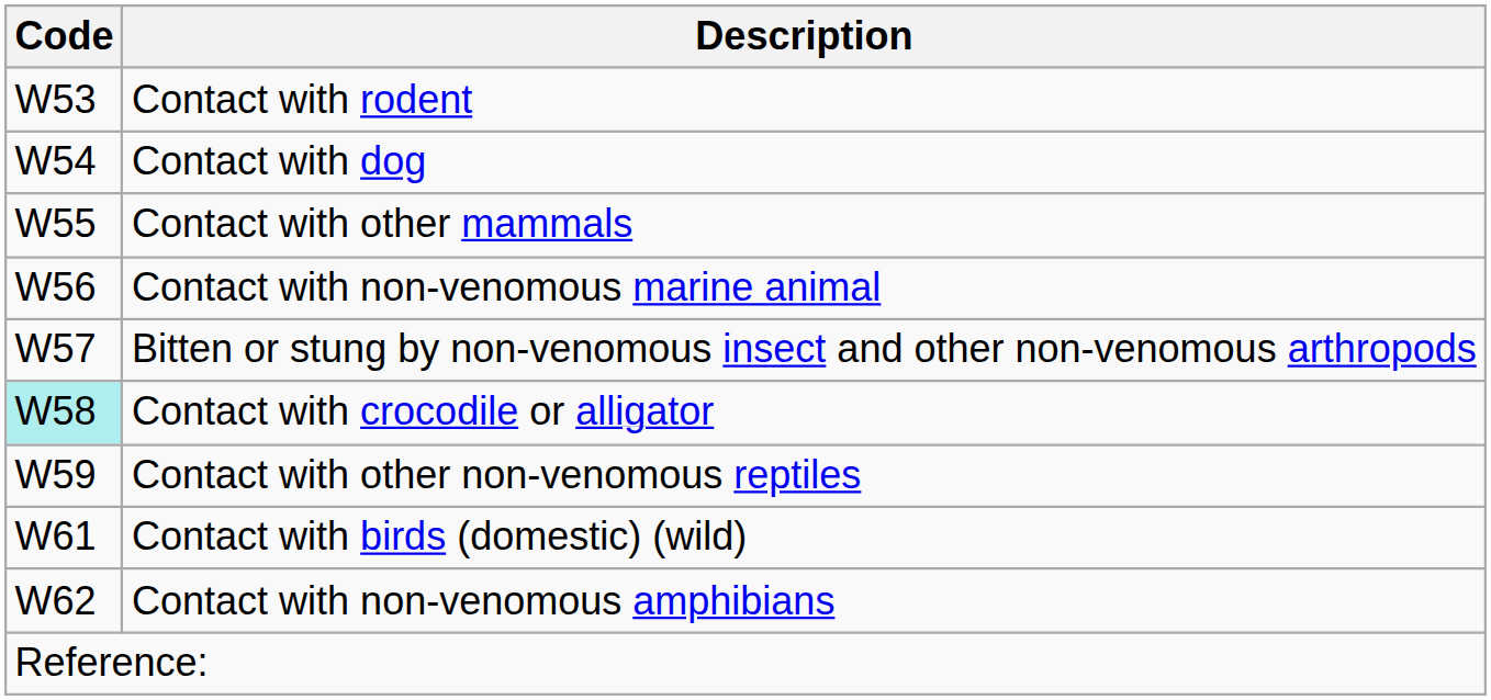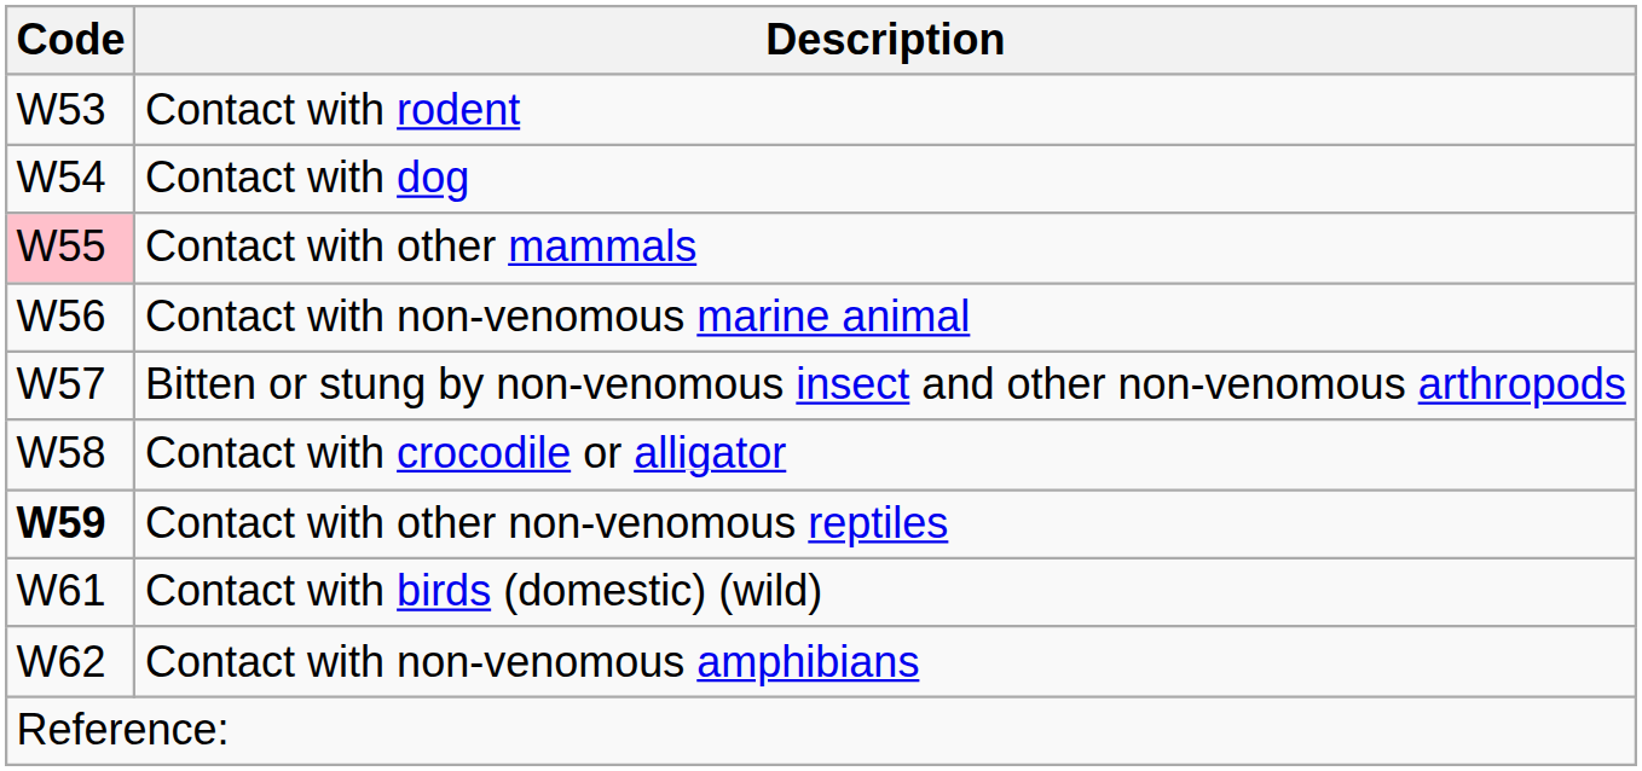Contact with other mammals | Code: no background -> pink background
Contact with crocodile or alligator | Code: paleturquoise background -> no background
Contact with other non-venomous reptiles | Code: normal -> bold
